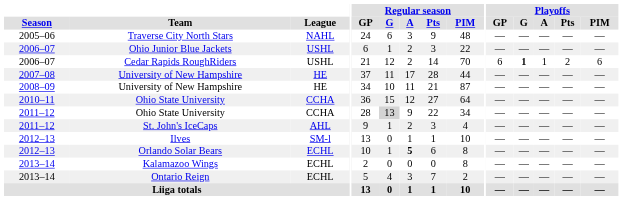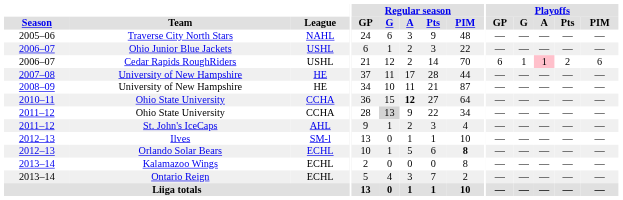Cedar Rapids RoughRiders | Playoffs / G: bold -> normal
Cedar Rapids RoughRiders | Playoffs / A: no background -> pink background
2010–11 / Ohio State University | Regular season / A: normal -> bold
Orlando Solar Bears | Regular season / A: bold -> normal
Orlando Solar Bears | Regular season / PIM: normal -> bold
